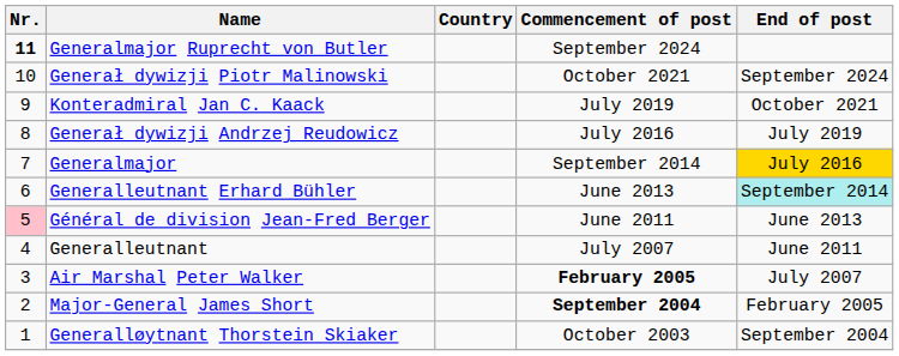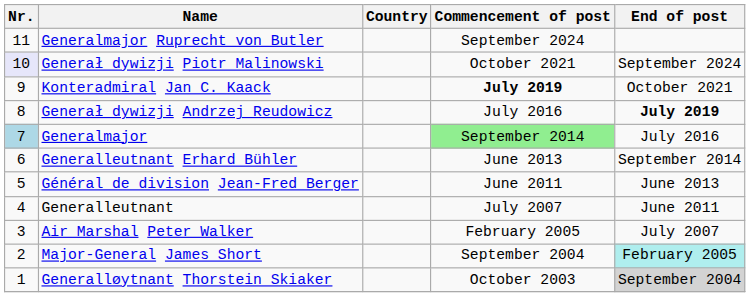Generalmajor Ruprecht von Butler | Nr.: bold -> normal
Generał dywizji Piotr Malinowski | Nr.: no background -> lavender background
Konteradmiral Jan C. Kaack | Commencement of post: normal -> bold
Generał dywizji Andrzej Reudowicz | End of post: normal -> bold
Generalmajor | Nr.: no background -> lightblue background
Generalmajor | Commencement of post: no background -> lightgreen background
Generalmajor | End of post: gold background -> no background
Generalleutnant Erhard Bühler | End of post: paleturquoise background -> no background
Général de division Jean-Fred Berger | Nr.: pink background -> no background
Air Marshal Peter Walker | Commencement of post: bold -> normal
Major-General James Short | Commencement of post: bold -> normal
Major-General James Short | End of post: no background -> paleturquoise background
Generalløytnant Thorstein Skiaker | End of post: no background -> lightgrey background
